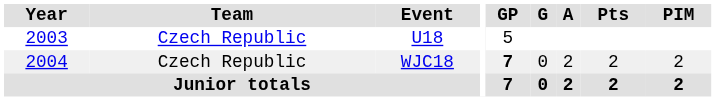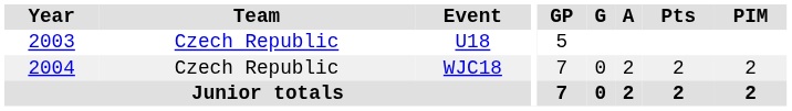WJC18 | GP: bold -> normal
